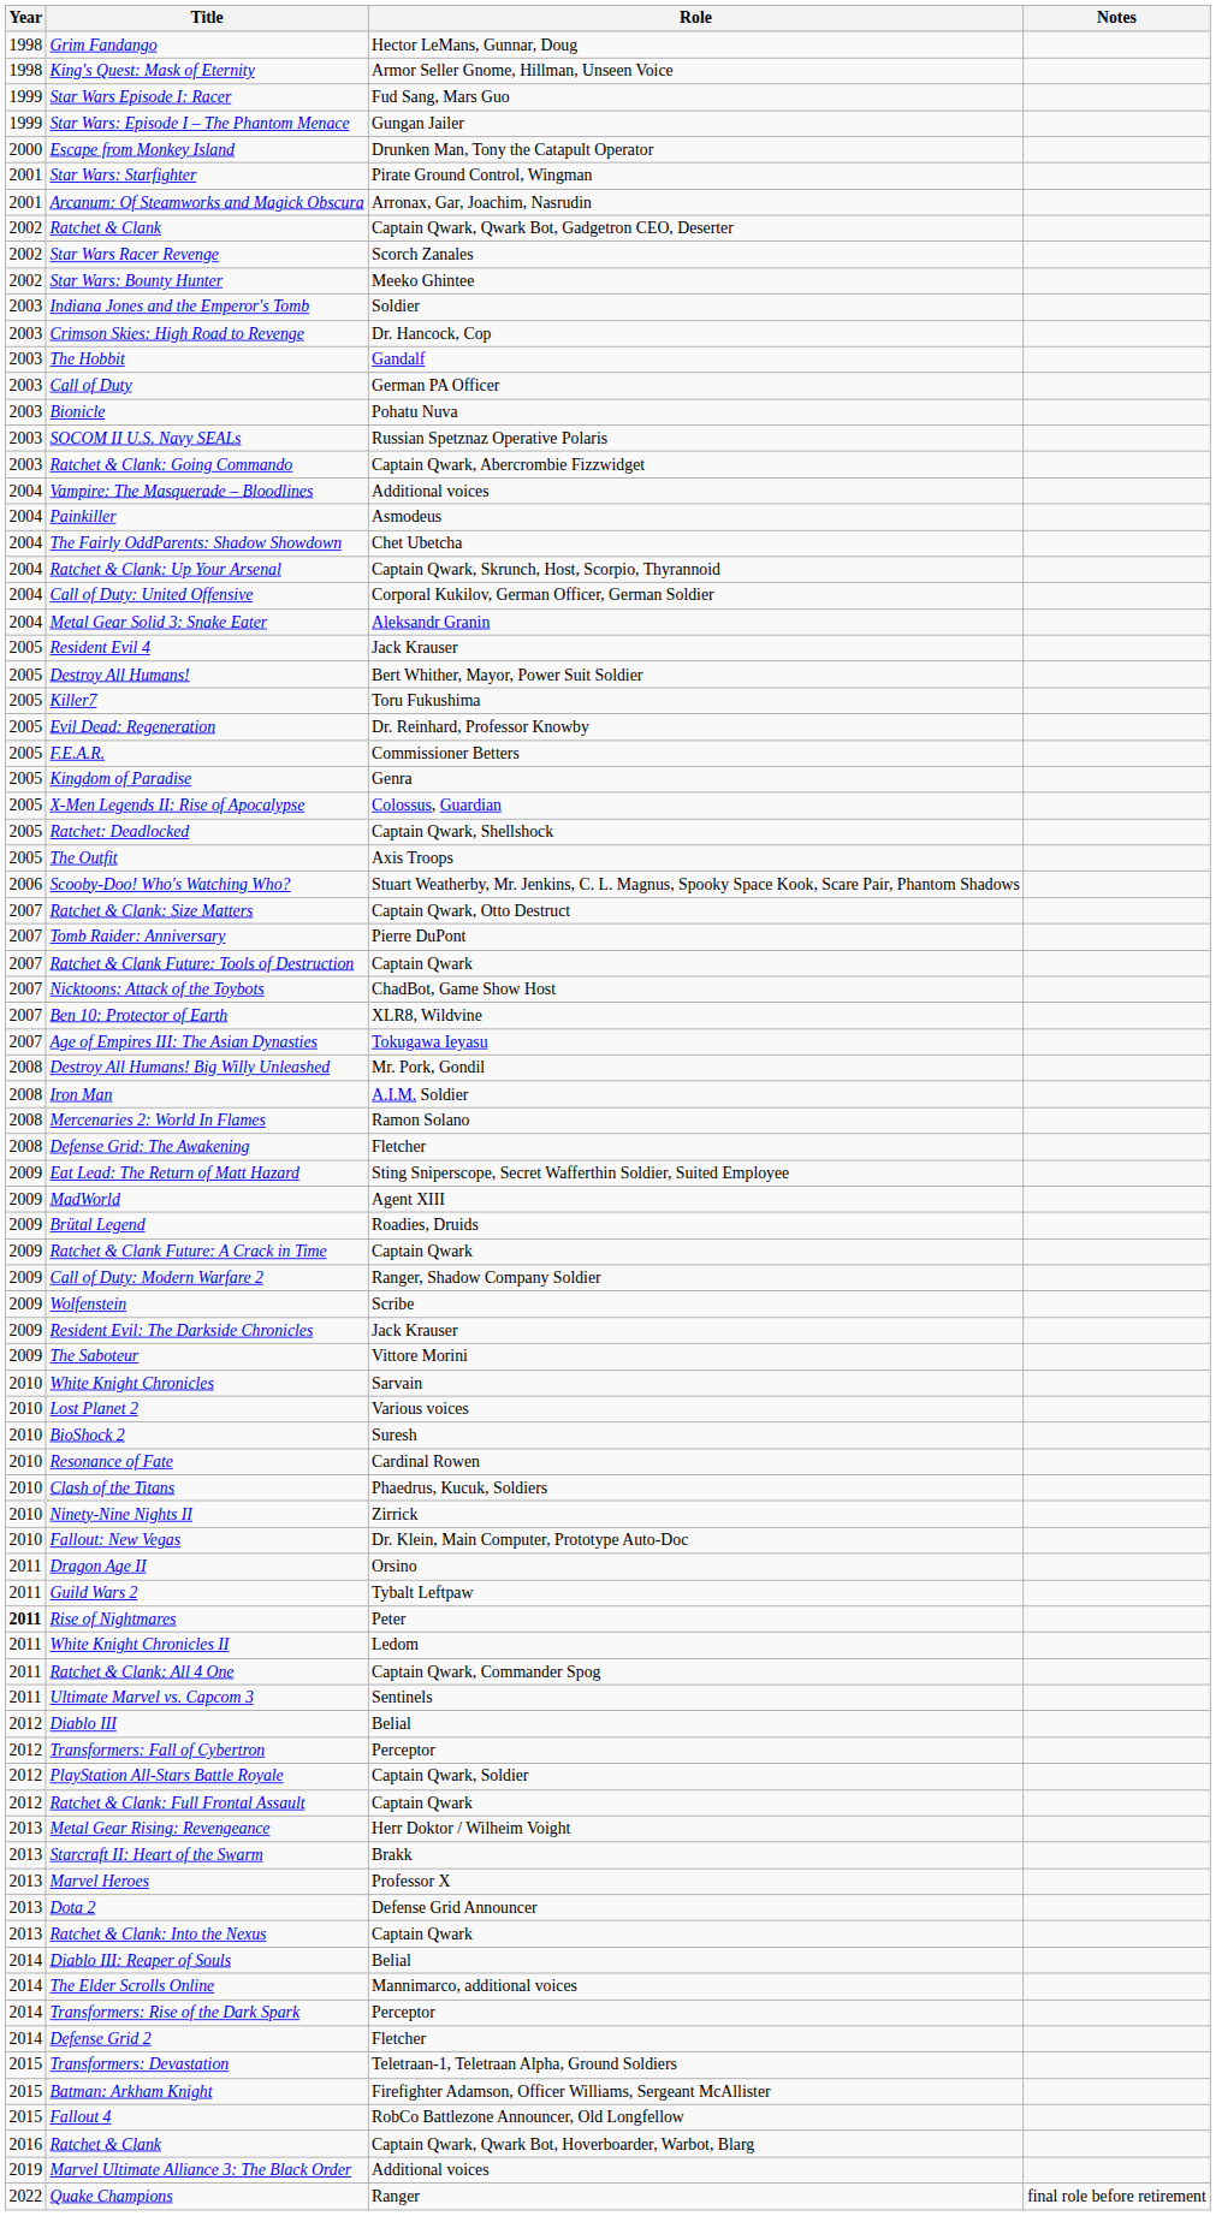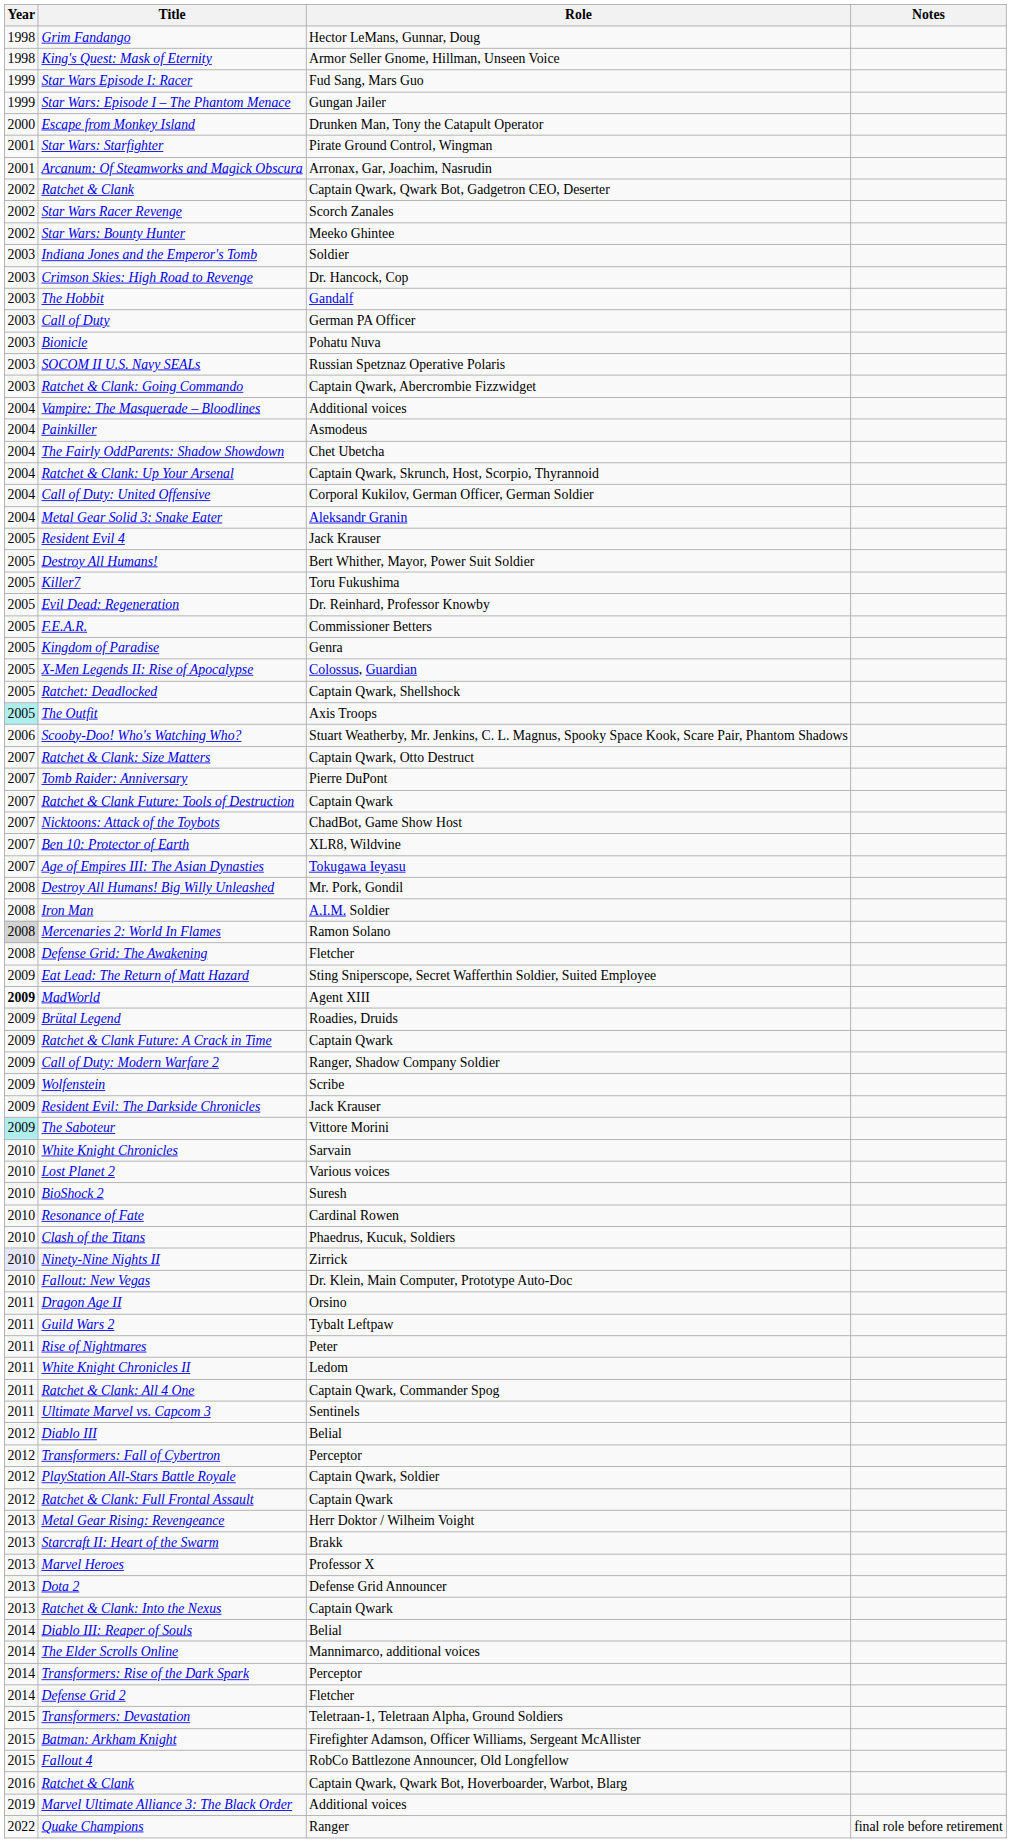The Outfit | Year: no background -> paleturquoise background
Mercenaries 2: World In Flames | Year: no background -> lightgrey background
MadWorld | Year: normal -> bold
The Saboteur | Year: no background -> paleturquoise background
Ninety-Nine Nights II | Year: no background -> lavender background
Rise of Nightmares | Year: bold -> normal
